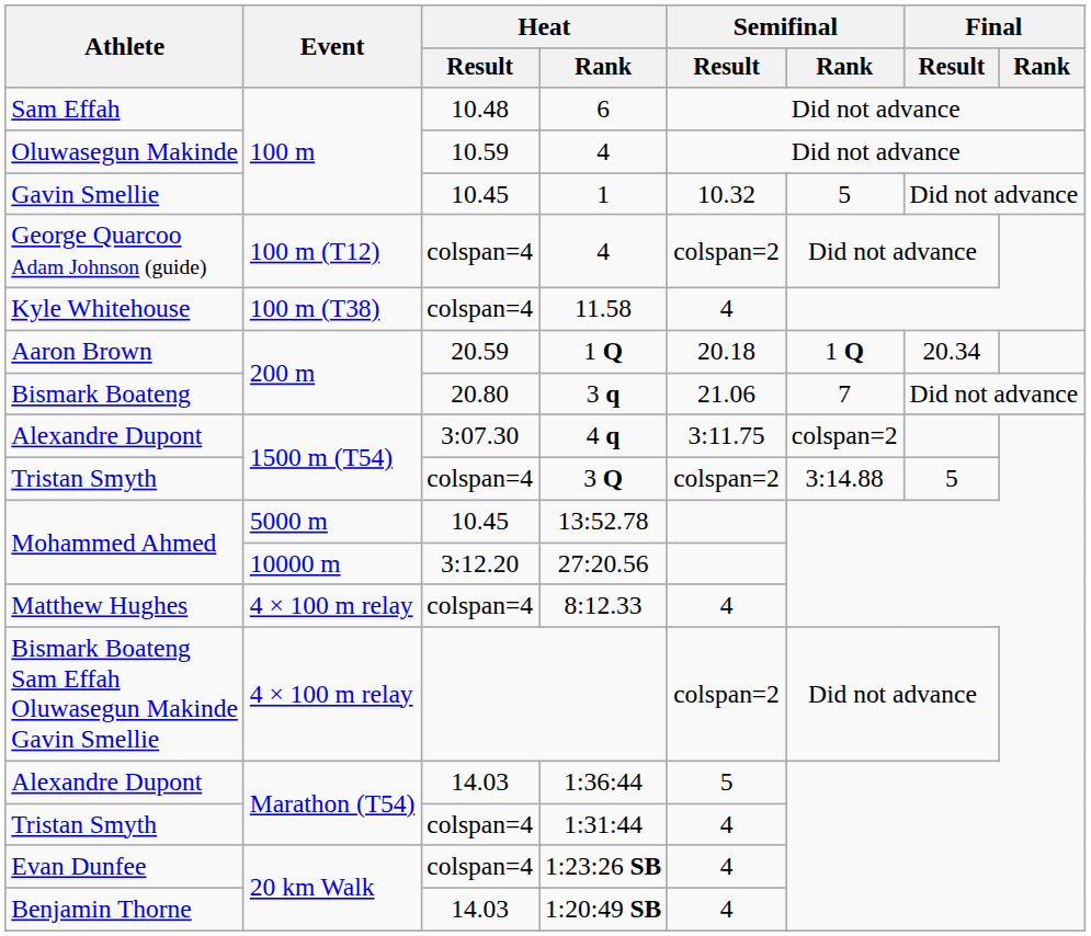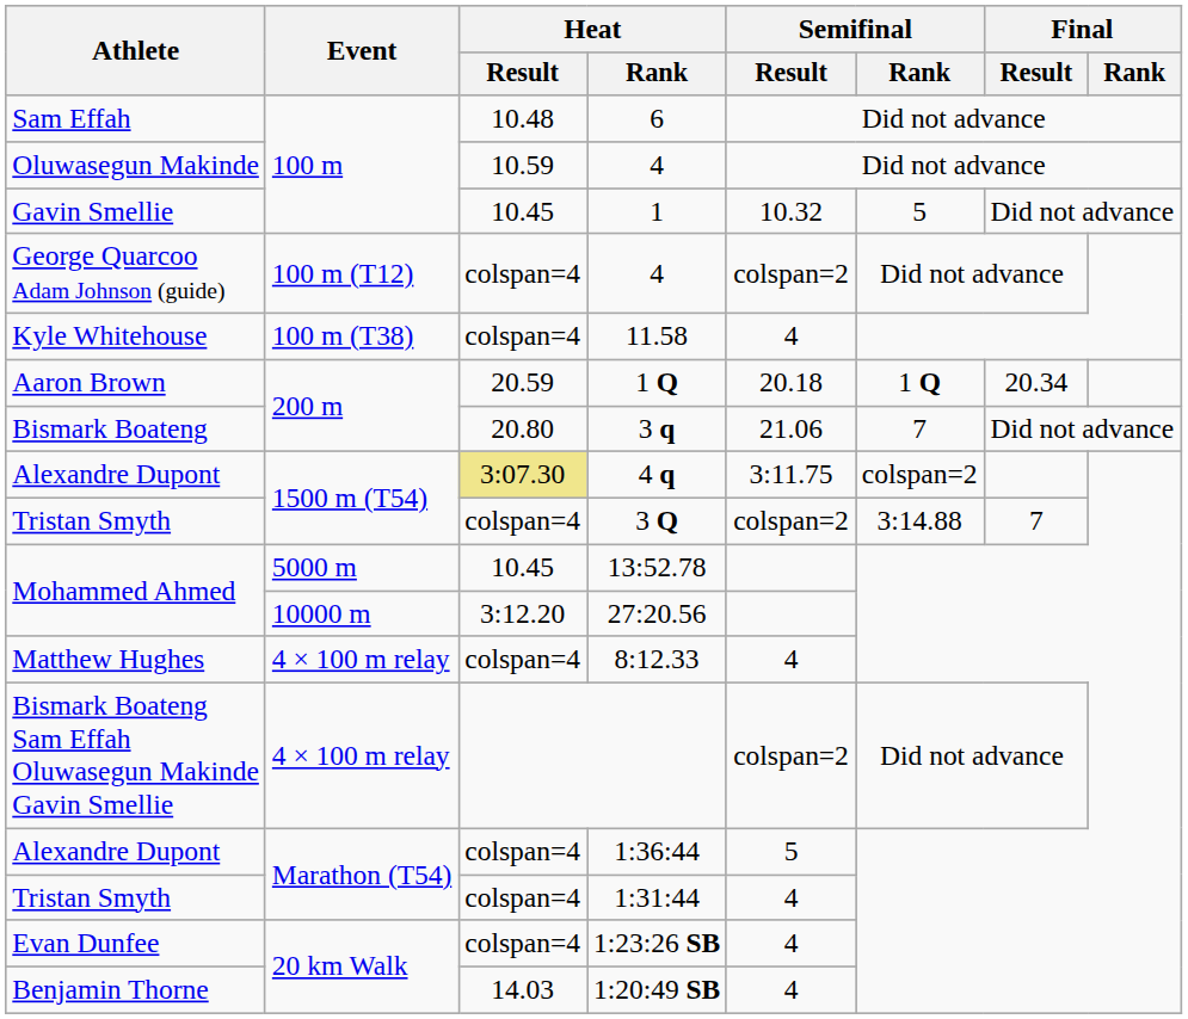4 q | Heat / Result: no background -> khaki background
3 Q | Final / Result: 5 -> 7
1:36:44 | Heat / Result: 14.03 -> colspan=4
